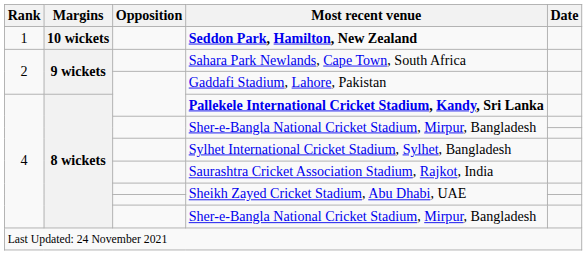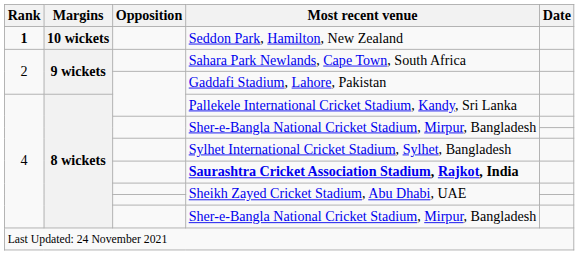Seddon Park, Hamilton, New Zealand | Rank: normal -> bold
Seddon Park, Hamilton, New Zealand | Most recent venue: bold -> normal
Pallekele International Cricket Stadium, Kandy, Sri Lanka | Most recent venue: bold -> normal
Saurashtra Cricket Association Stadium, Rajkot, India | Most recent venue: normal -> bold
